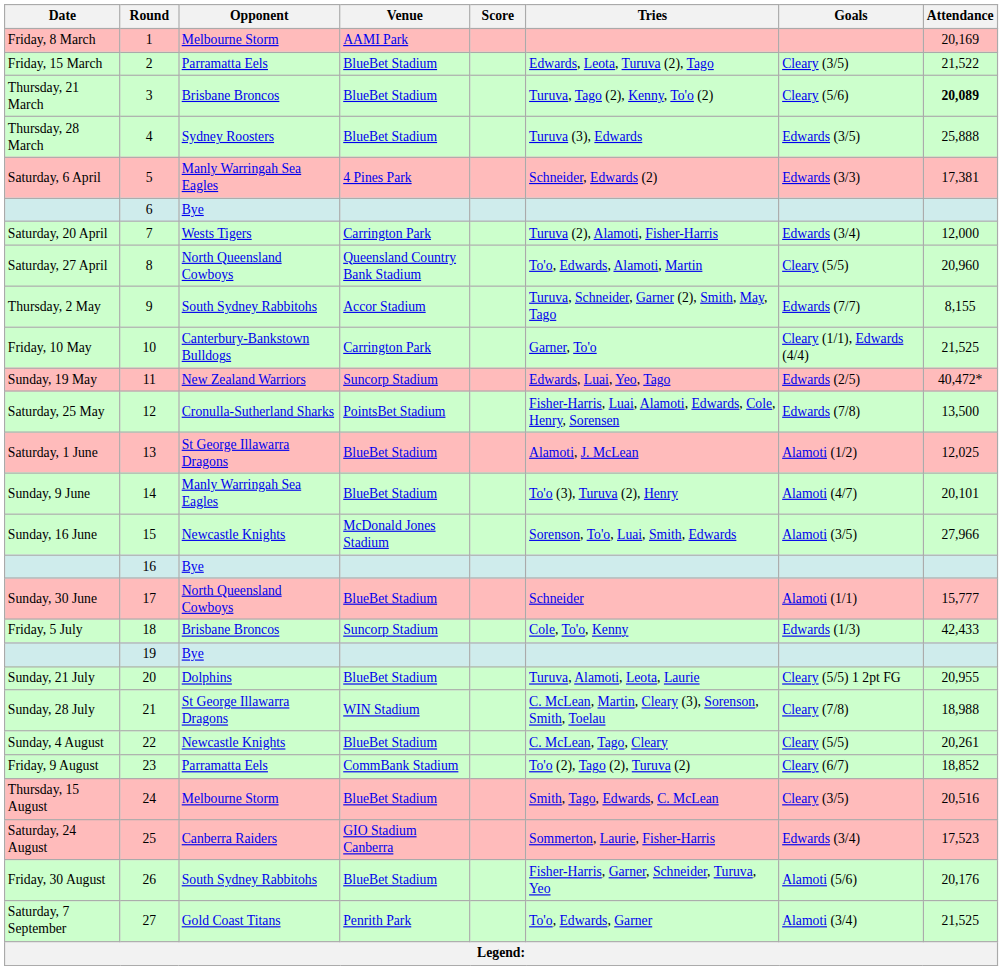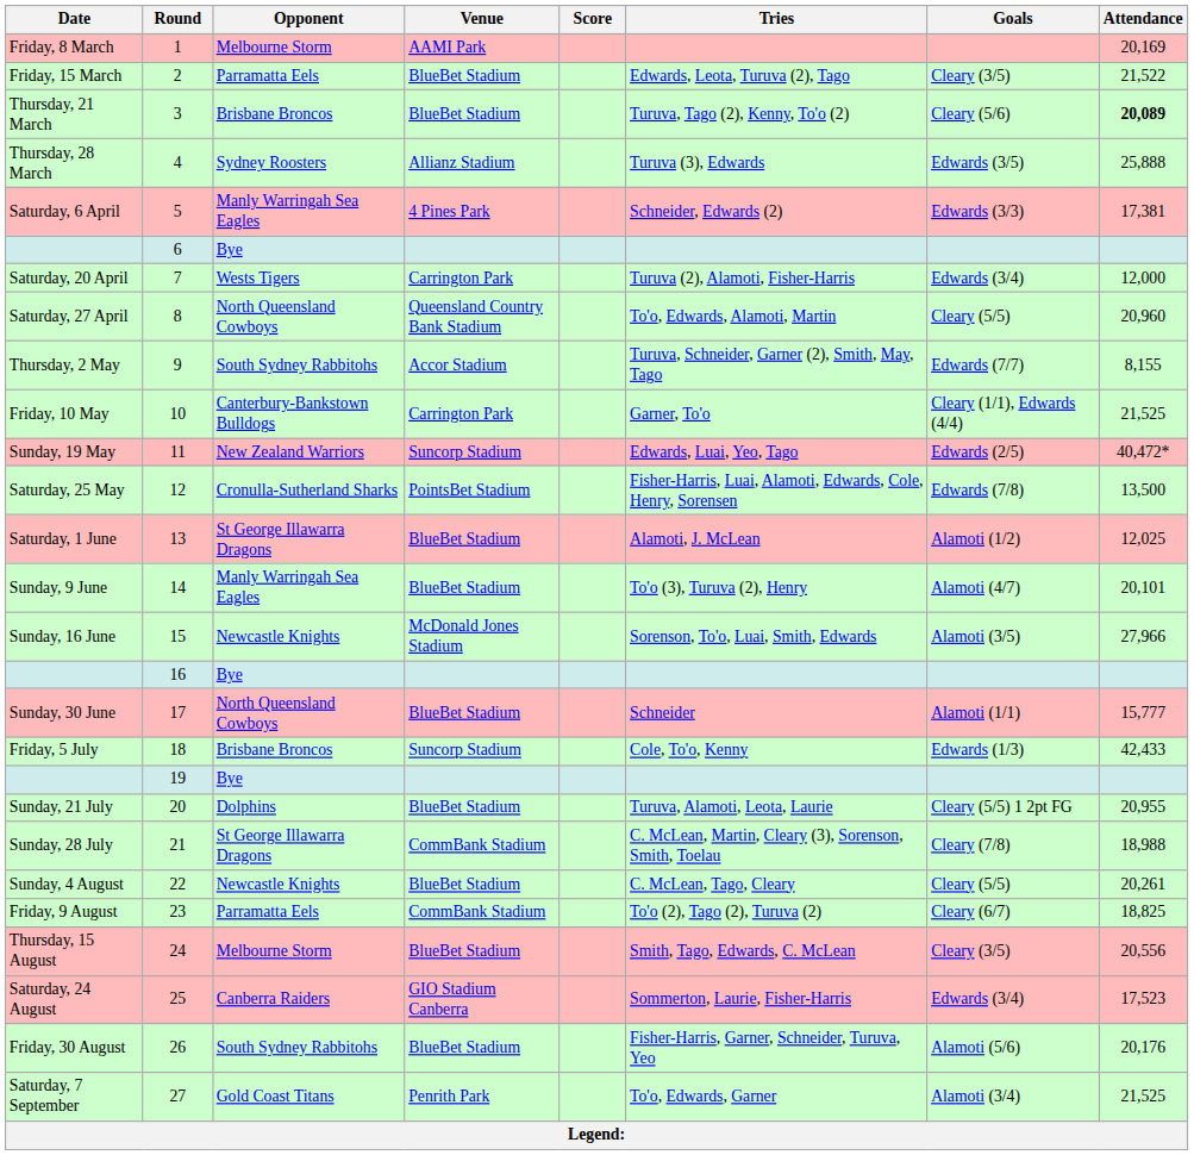Thursday, 28 March | Venue: BlueBet Stadium -> Allianz Stadium
Sunday, 28 July | Venue: WIN Stadium -> CommBank Stadium
Friday, 9 August | Attendance: 18,852 -> 18,825
Thursday, 15 August | Attendance: 20,516 -> 20,556
